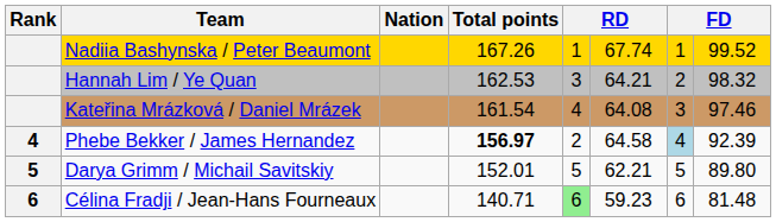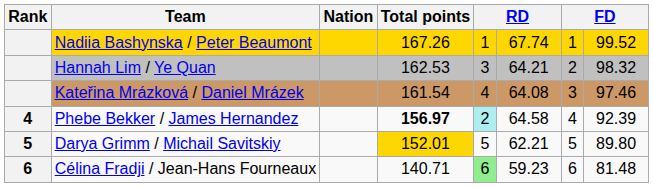Phebe Bekker / James Hernandez | column 5: no background -> paleturquoise background
Phebe Bekker / James Hernandez | column 7: lightblue background -> no background
Darya Grimm / Michail Savitskiy | Total points: no background -> gold background
